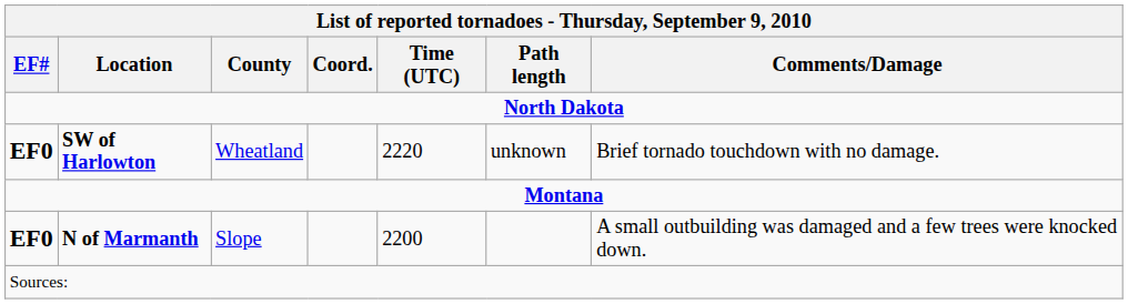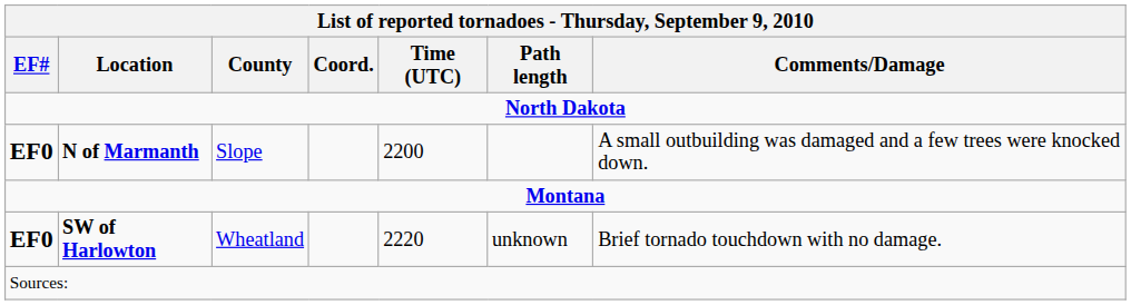rows swapped: N of Marmanth <-> SW of Harlowton
